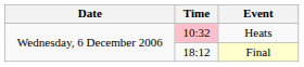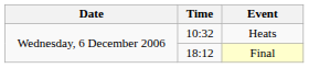Heats | Time: pink background -> no background
